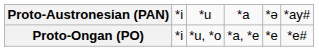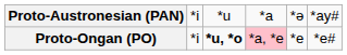Proto-Ongan (PO) | column 3: normal -> bold
Proto-Ongan (PO) | column 4: no background -> pink background
